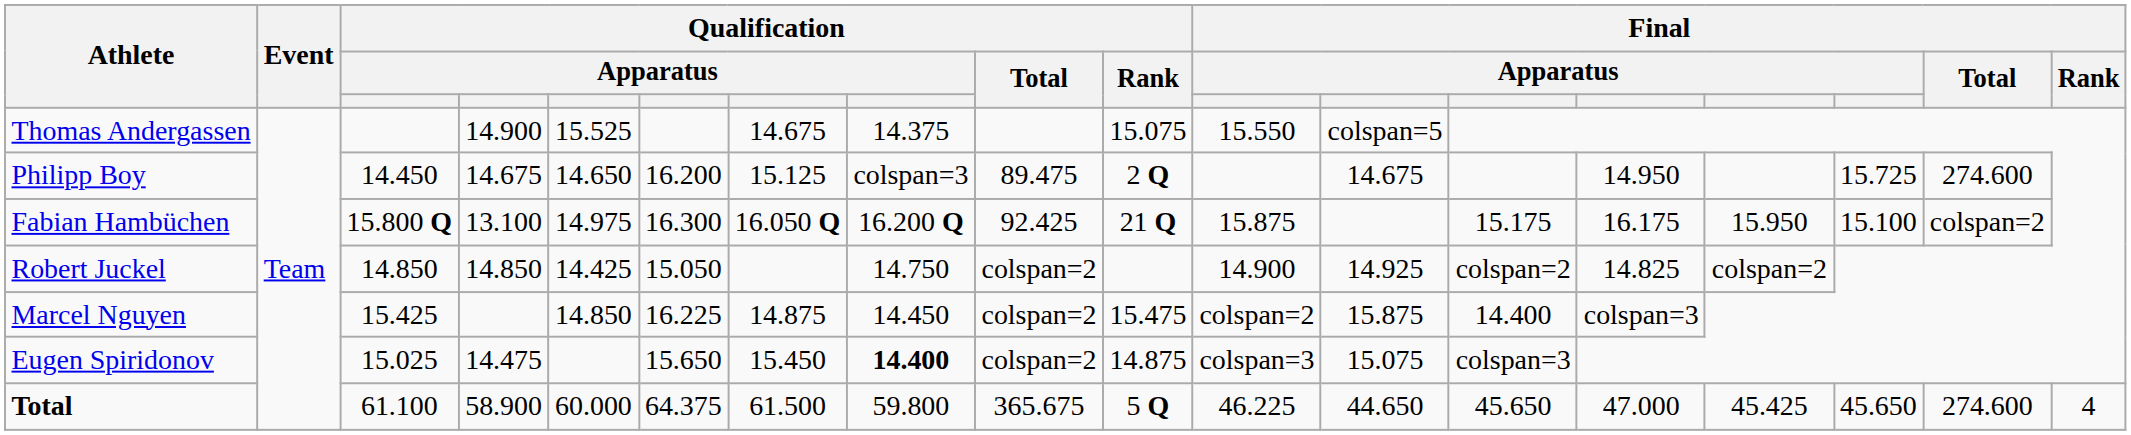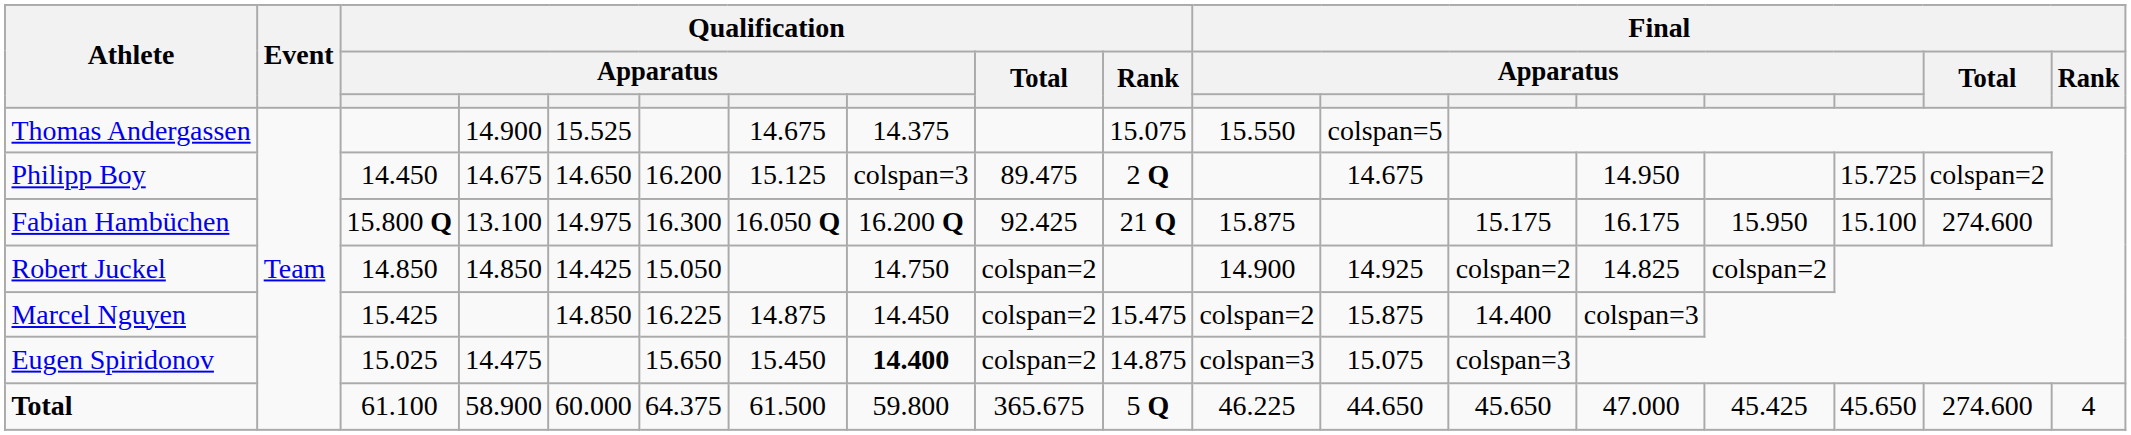Philipp Boy | Final / Total: 274.600 -> colspan=2
Fabian Hambüchen | Final / Total: colspan=2 -> 274.600
